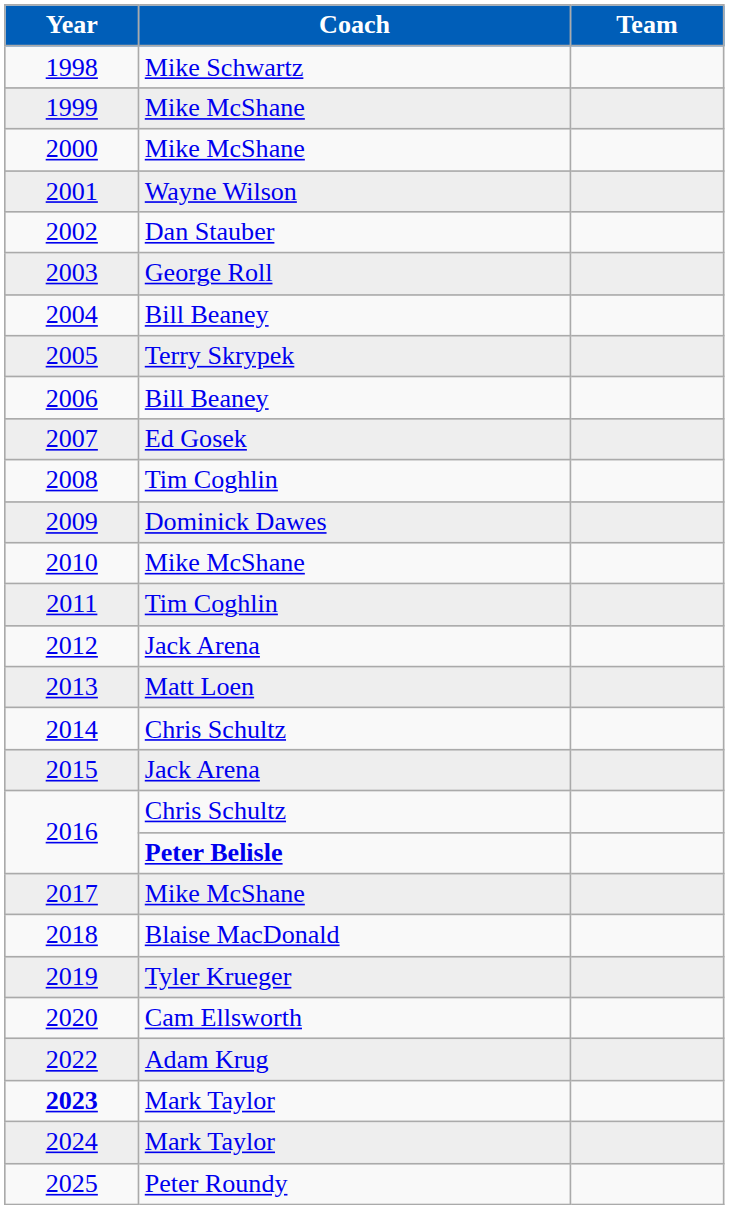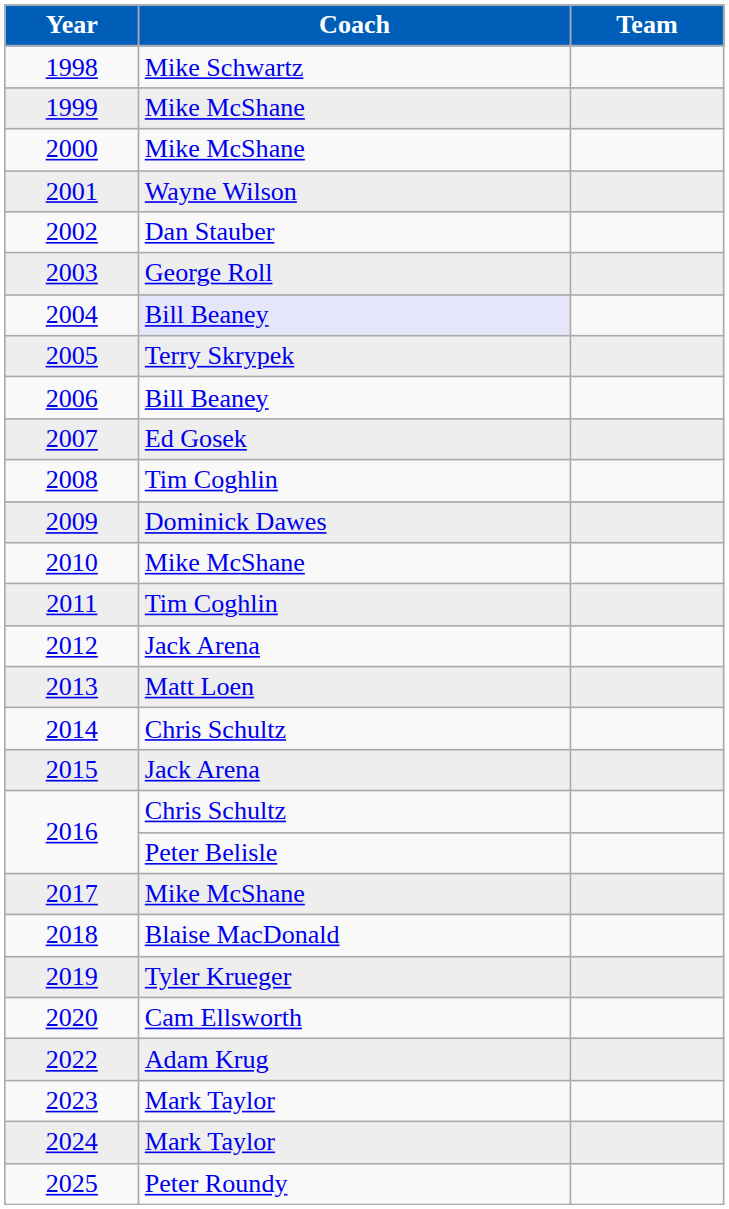2004 | Coach: no background -> lavender background
2016 / Peter Belisle | Coach: bold -> normal
2023 | Year: bold -> normal
